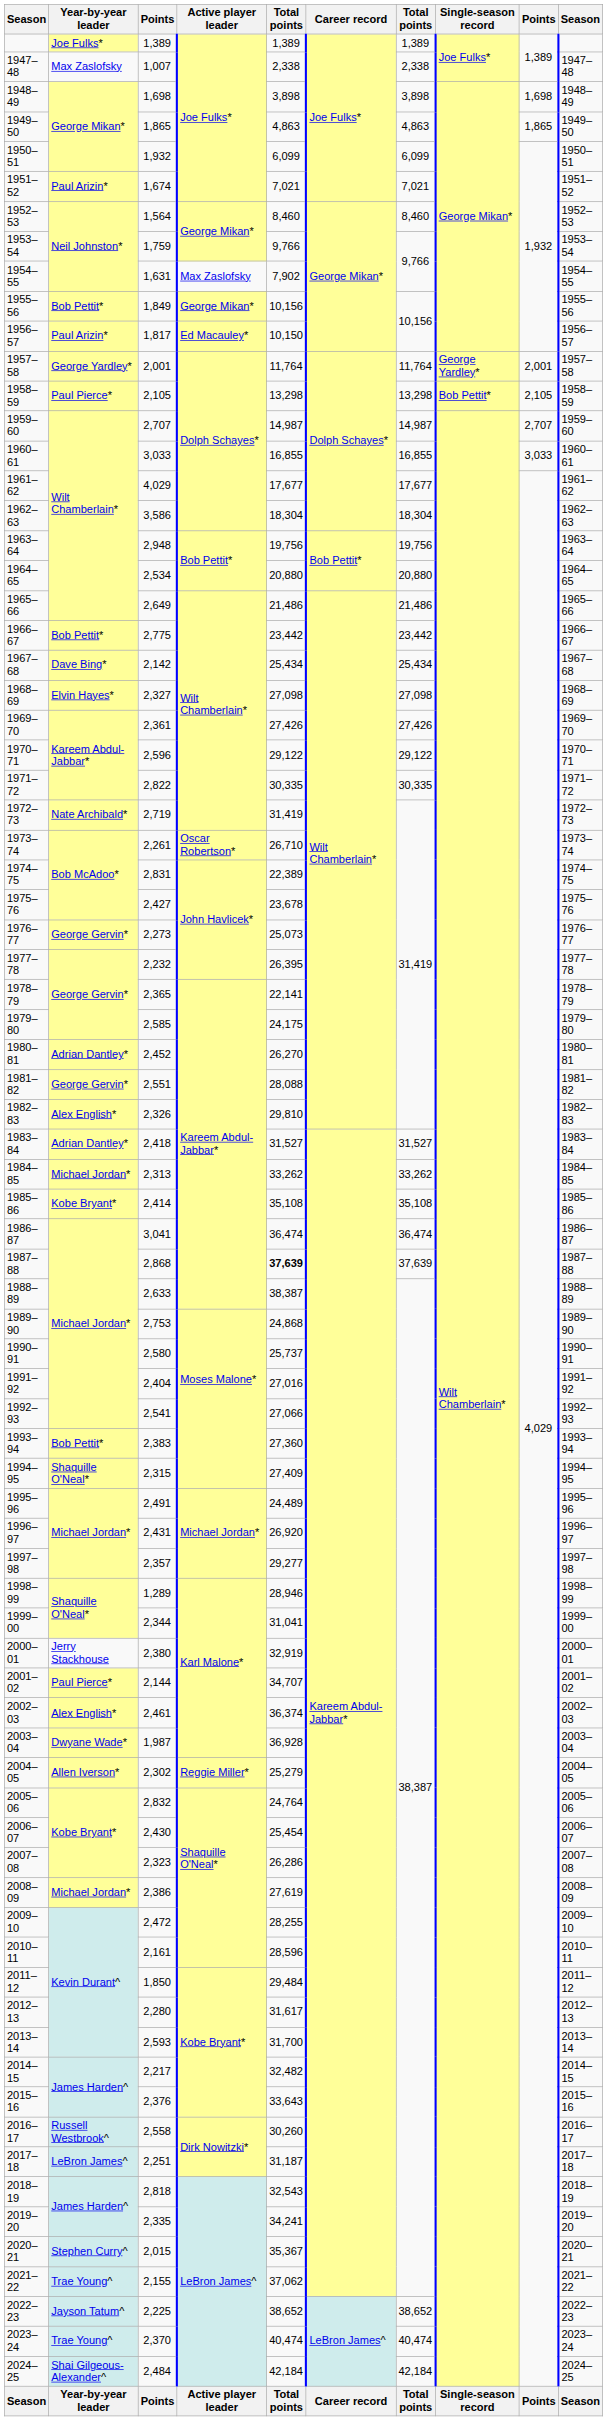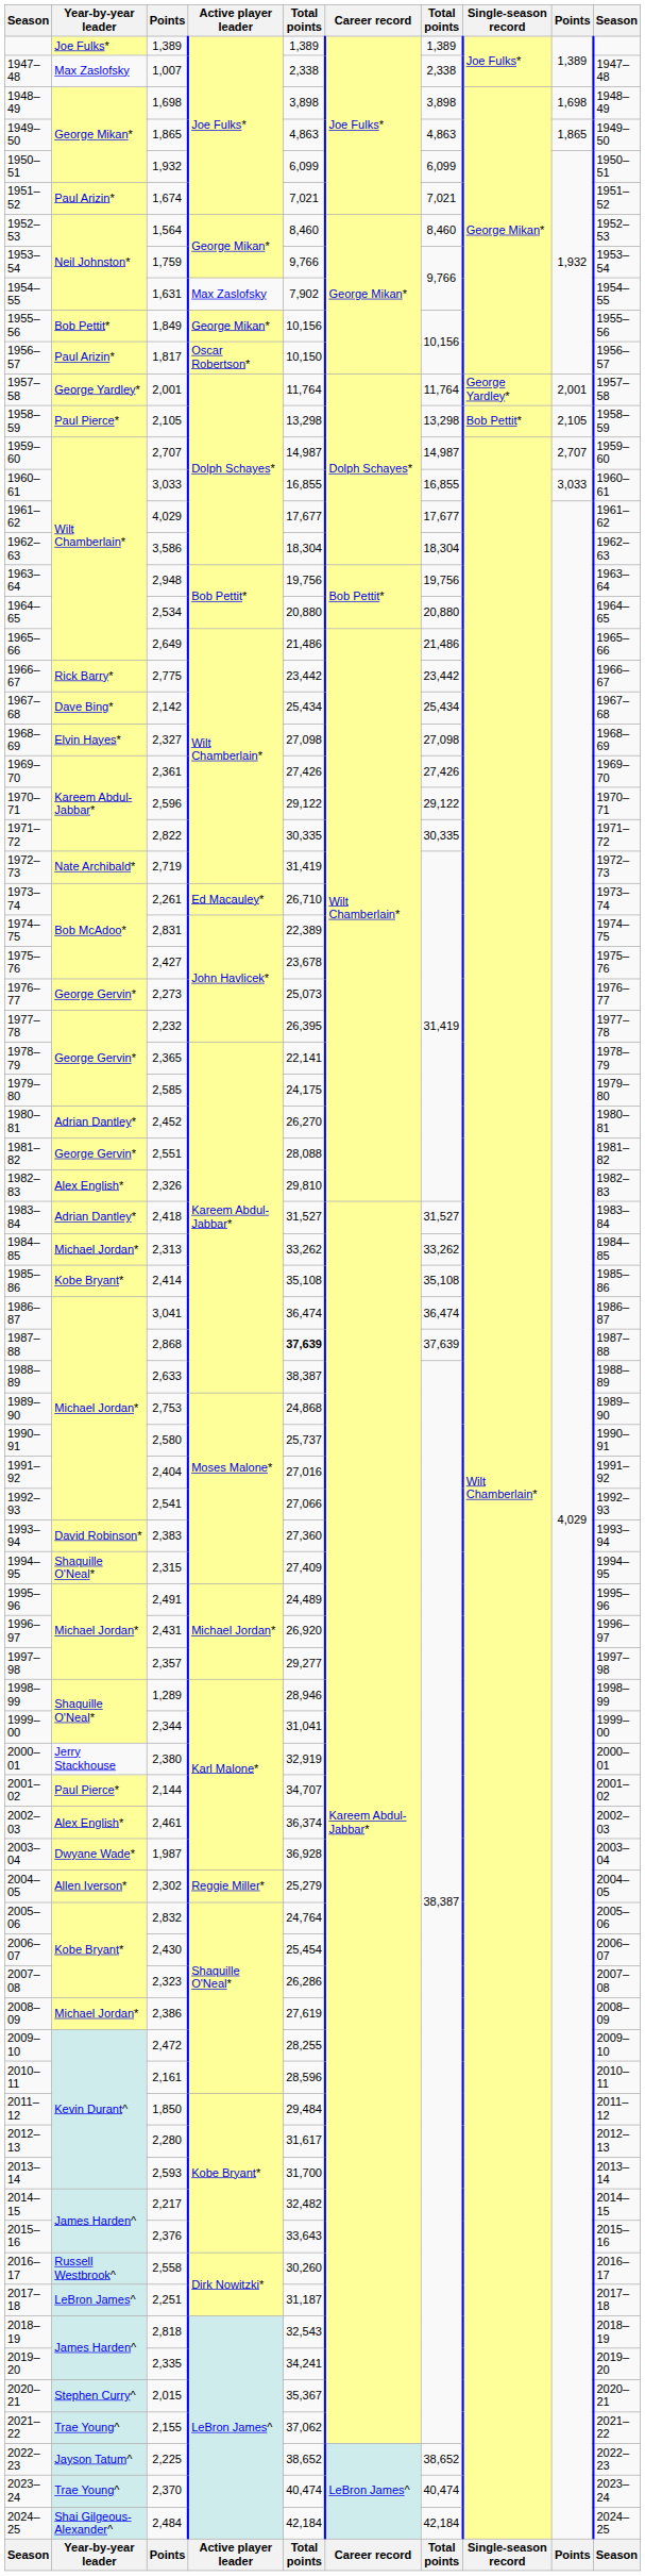row 12 | Active player leader: Ed Macauley* -> Oscar Robertson*
row 22 | Year-by-year leader: Bob Pettit* -> Rick Barry*
row 29 | Active player leader: Oscar Robertson* -> Ed Macauley*
row 49 | Year-by-year leader: Bob Pettit* -> David Robinson*
